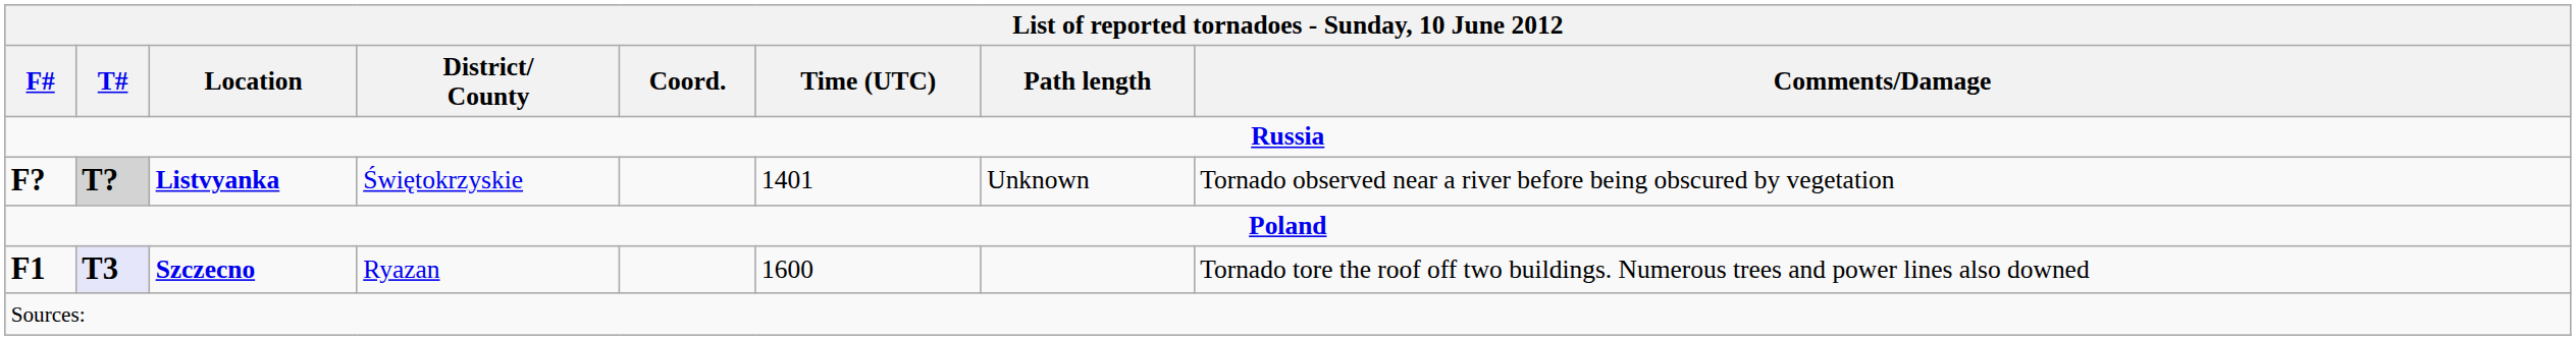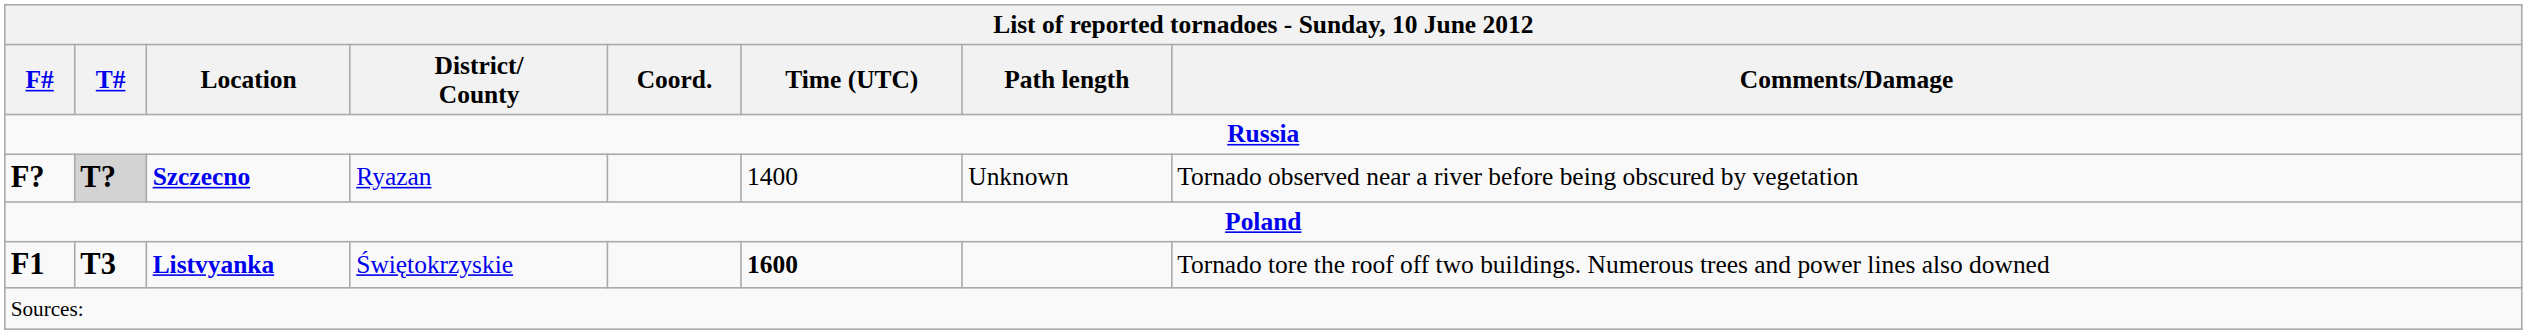F? | Location: Listvyanka -> Szczecno
F? | District/ County: Świętokrzyskie -> Ryazan
F? | Time (UTC): 1401 -> 1400
F1 | T#: lavender background -> no background
F1 | Location: Szczecno -> Listvyanka
F1 | District/ County: Ryazan -> Świętokrzyskie
F1 | Time (UTC): normal -> bold
